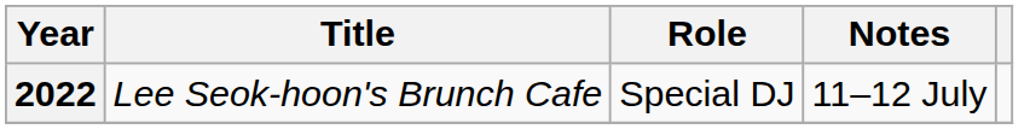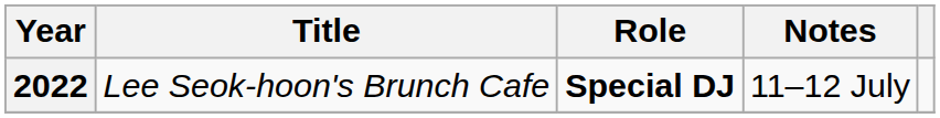2022 | Role: normal -> bold
